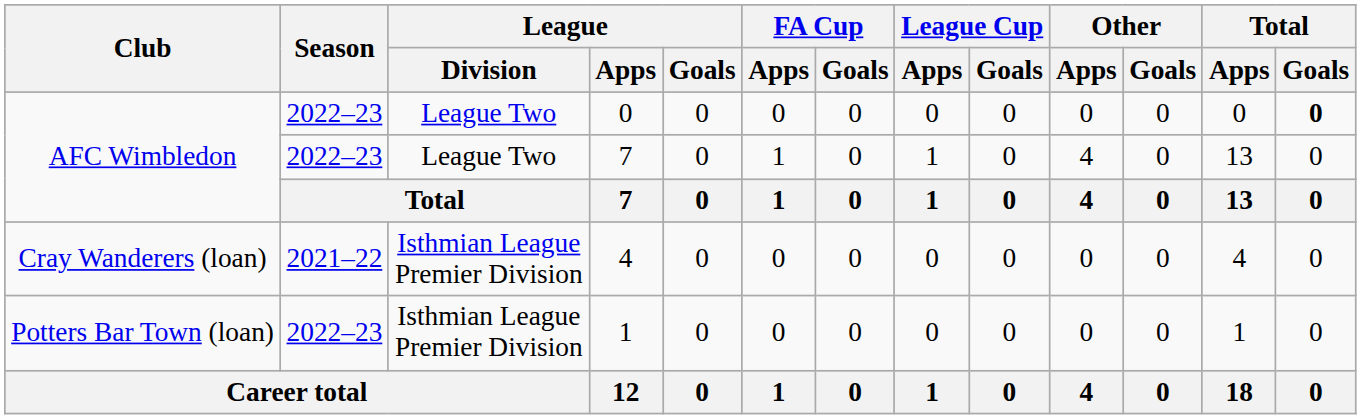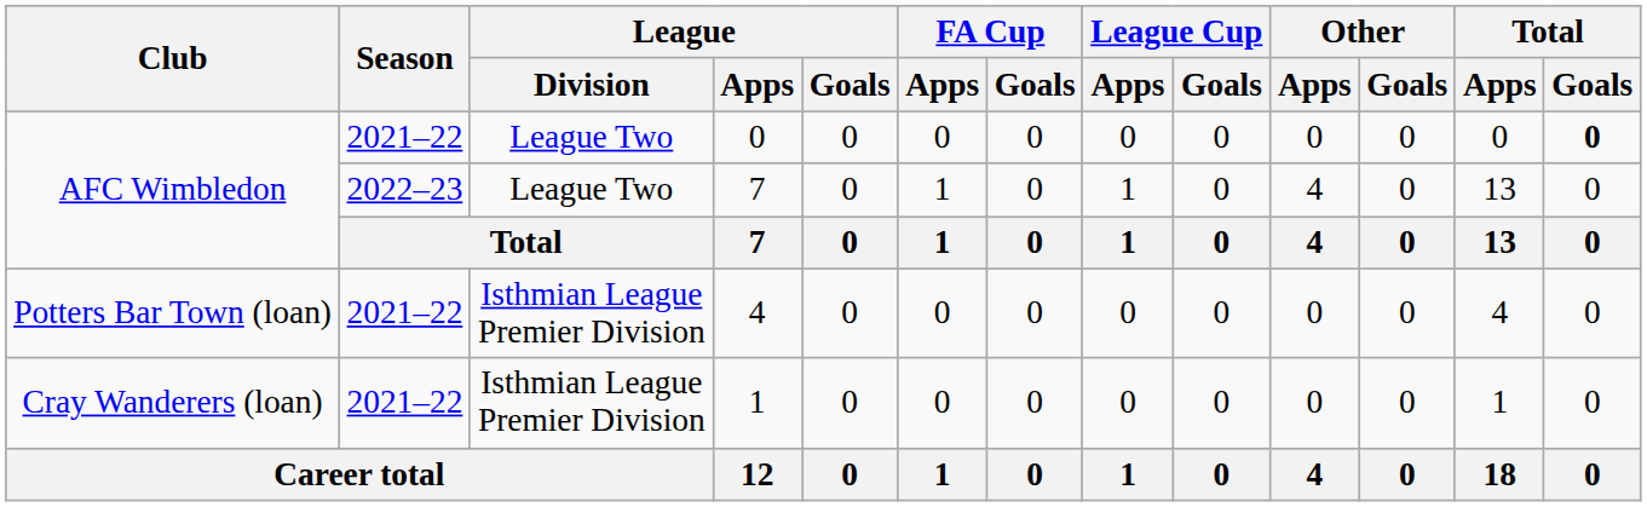row 3 | Season: 2022–23 -> 2021–22
row 6 | Club: Cray Wanderers (loan) -> Potters Bar Town (loan)
row 7 | Club: Potters Bar Town (loan) -> Cray Wanderers (loan)
row 7 | Season: 2022–23 -> 2021–22
